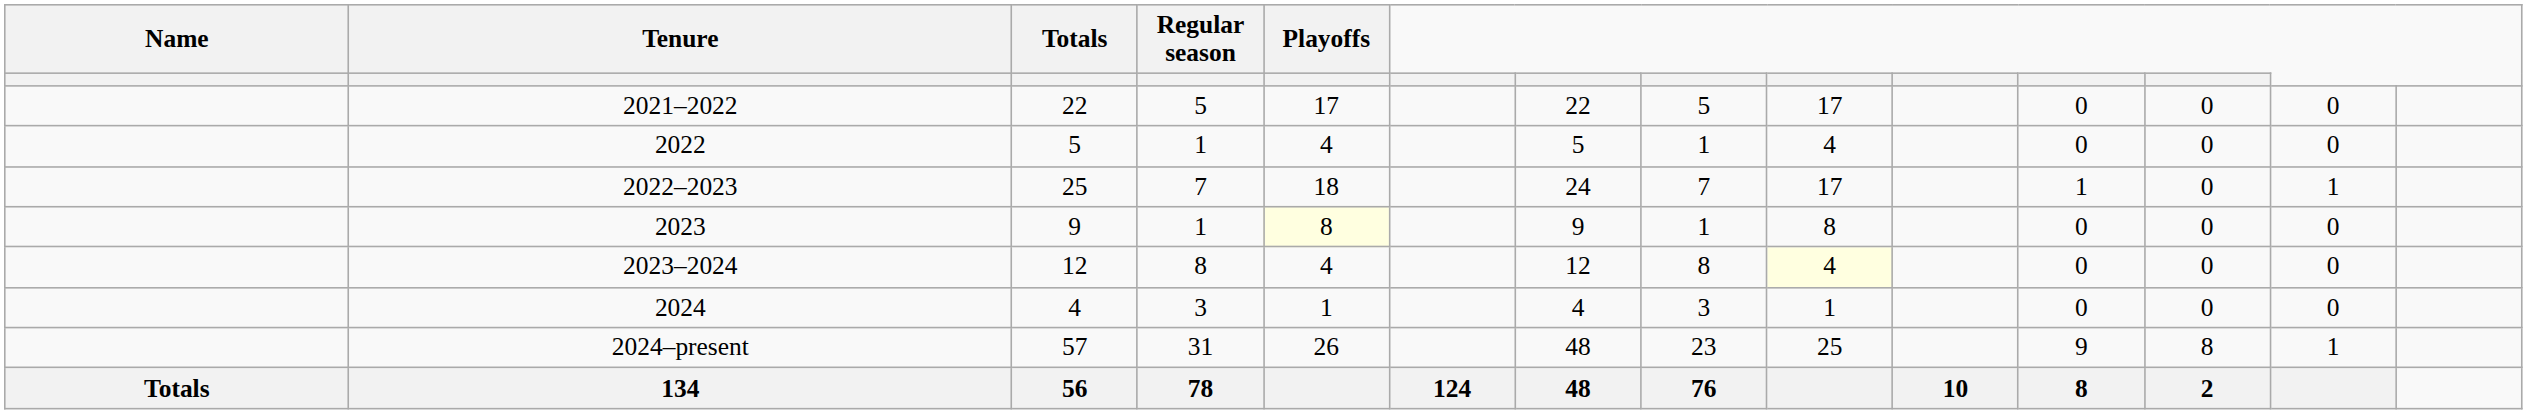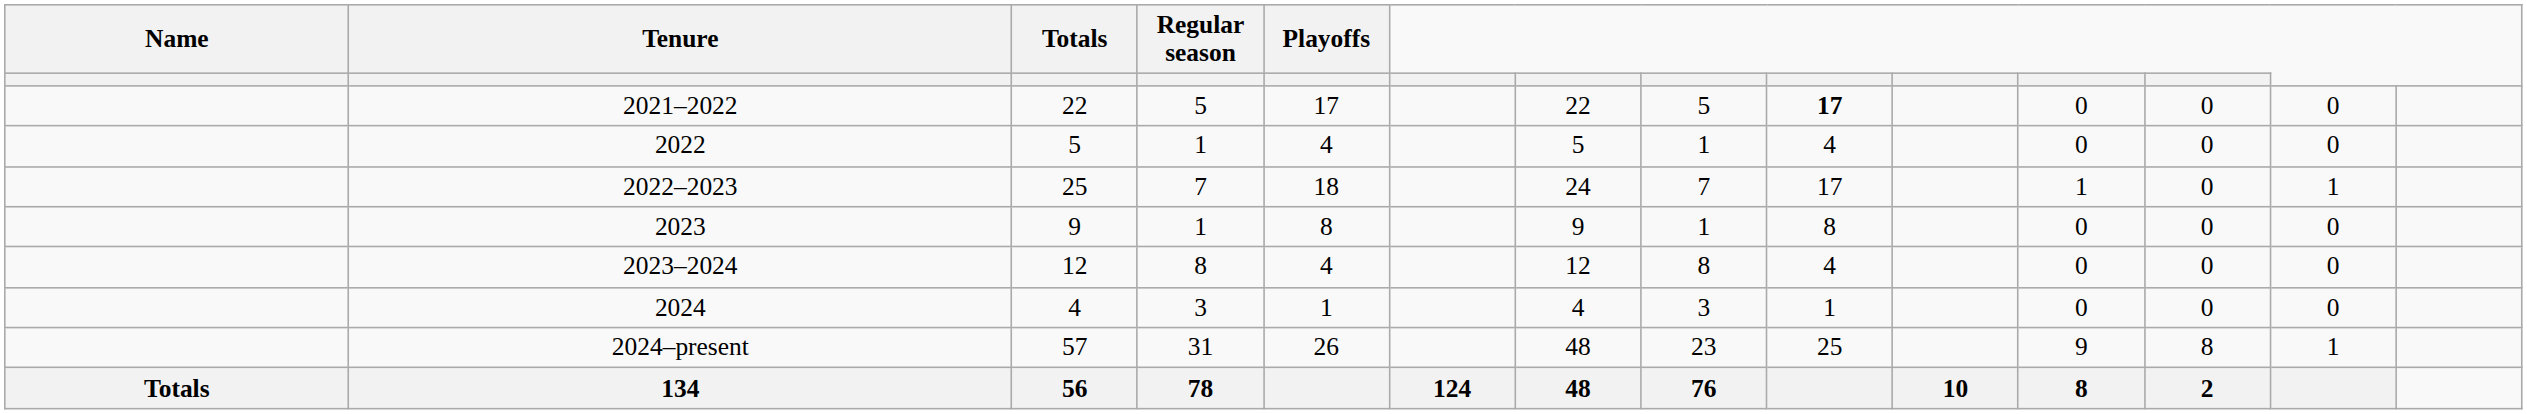2021–2022 | column 9: normal -> bold
2023 | Playoffs: lightyellow background -> no background
2023–2024 | column 9: lightyellow background -> no background
